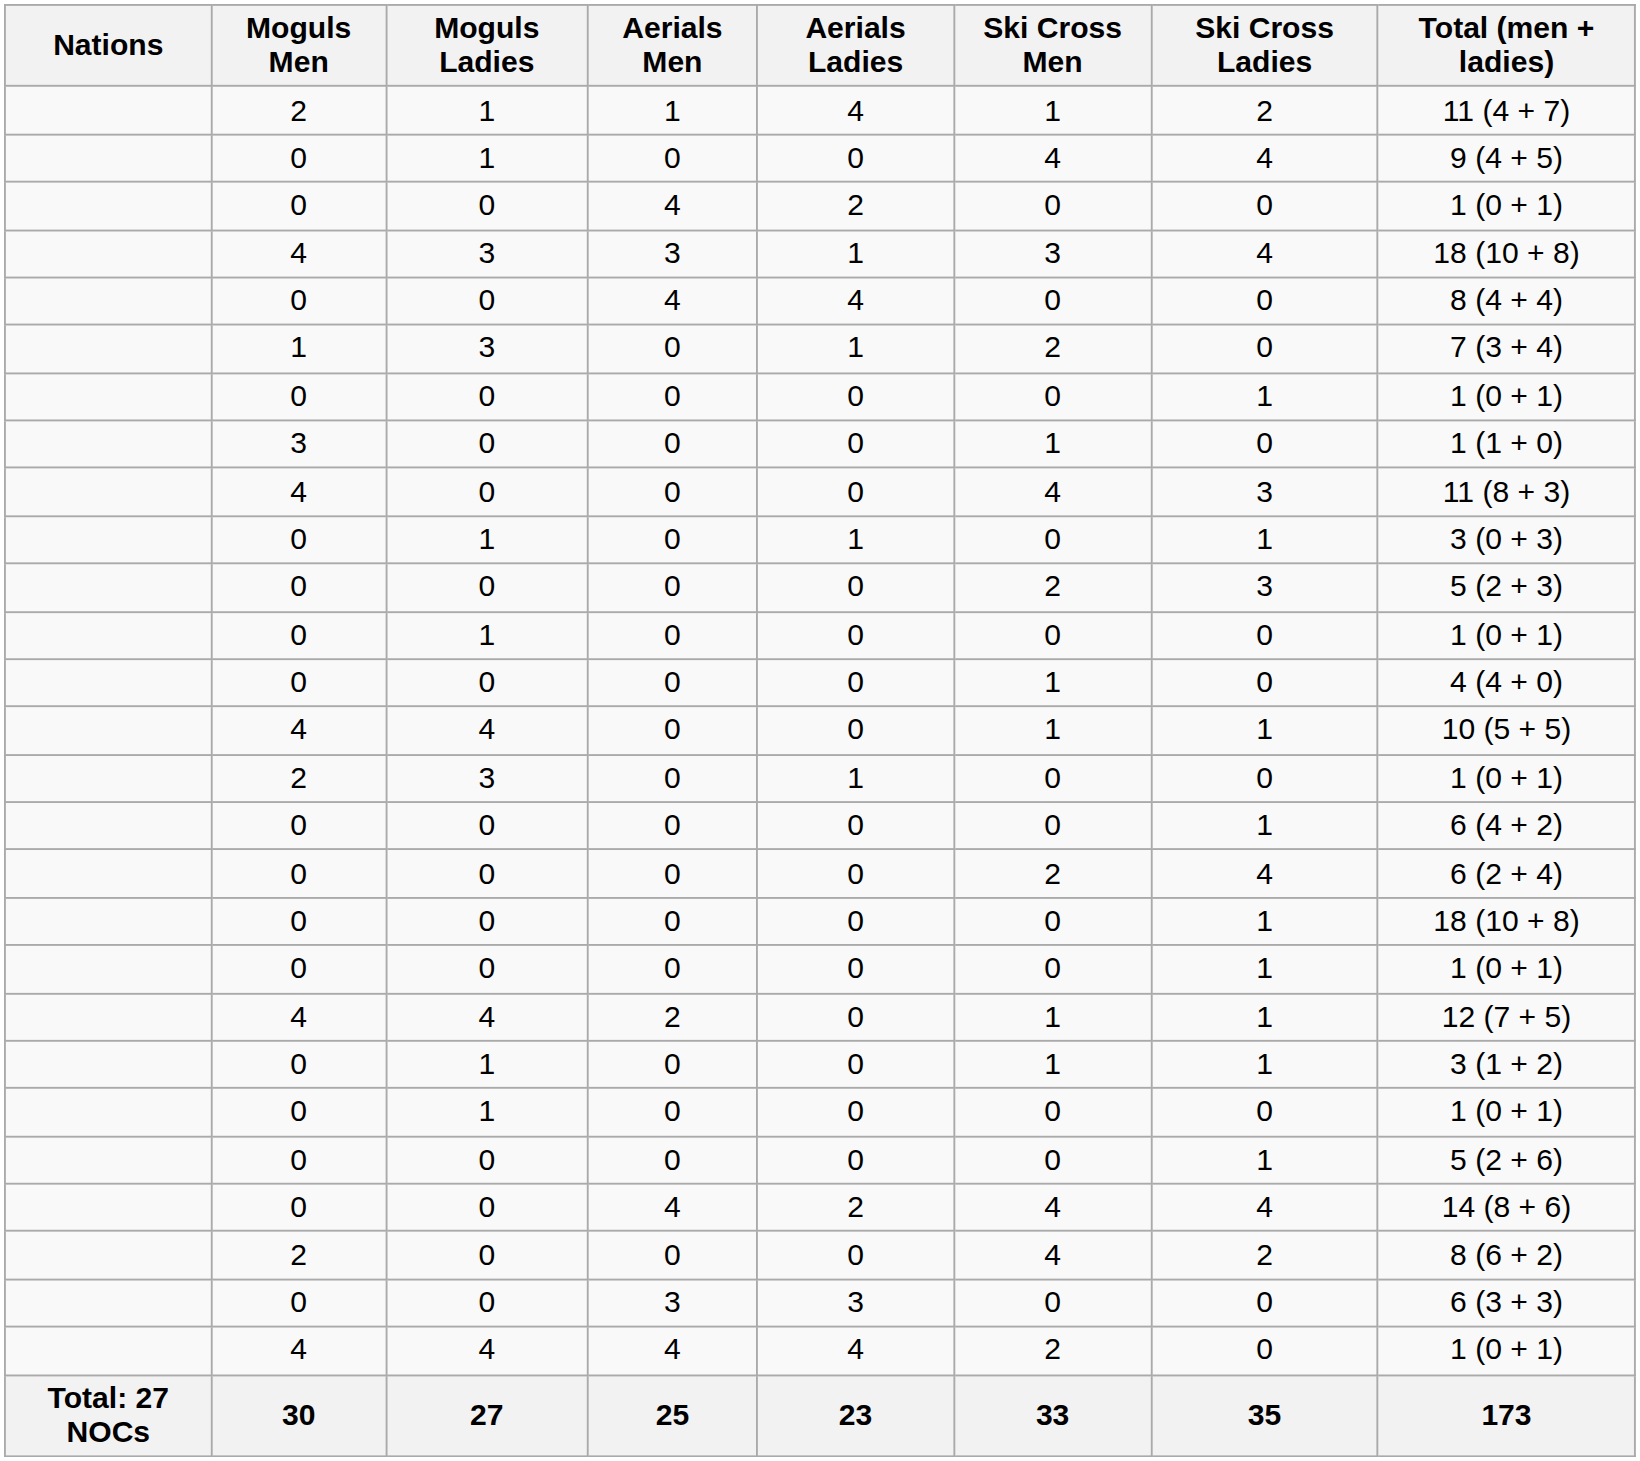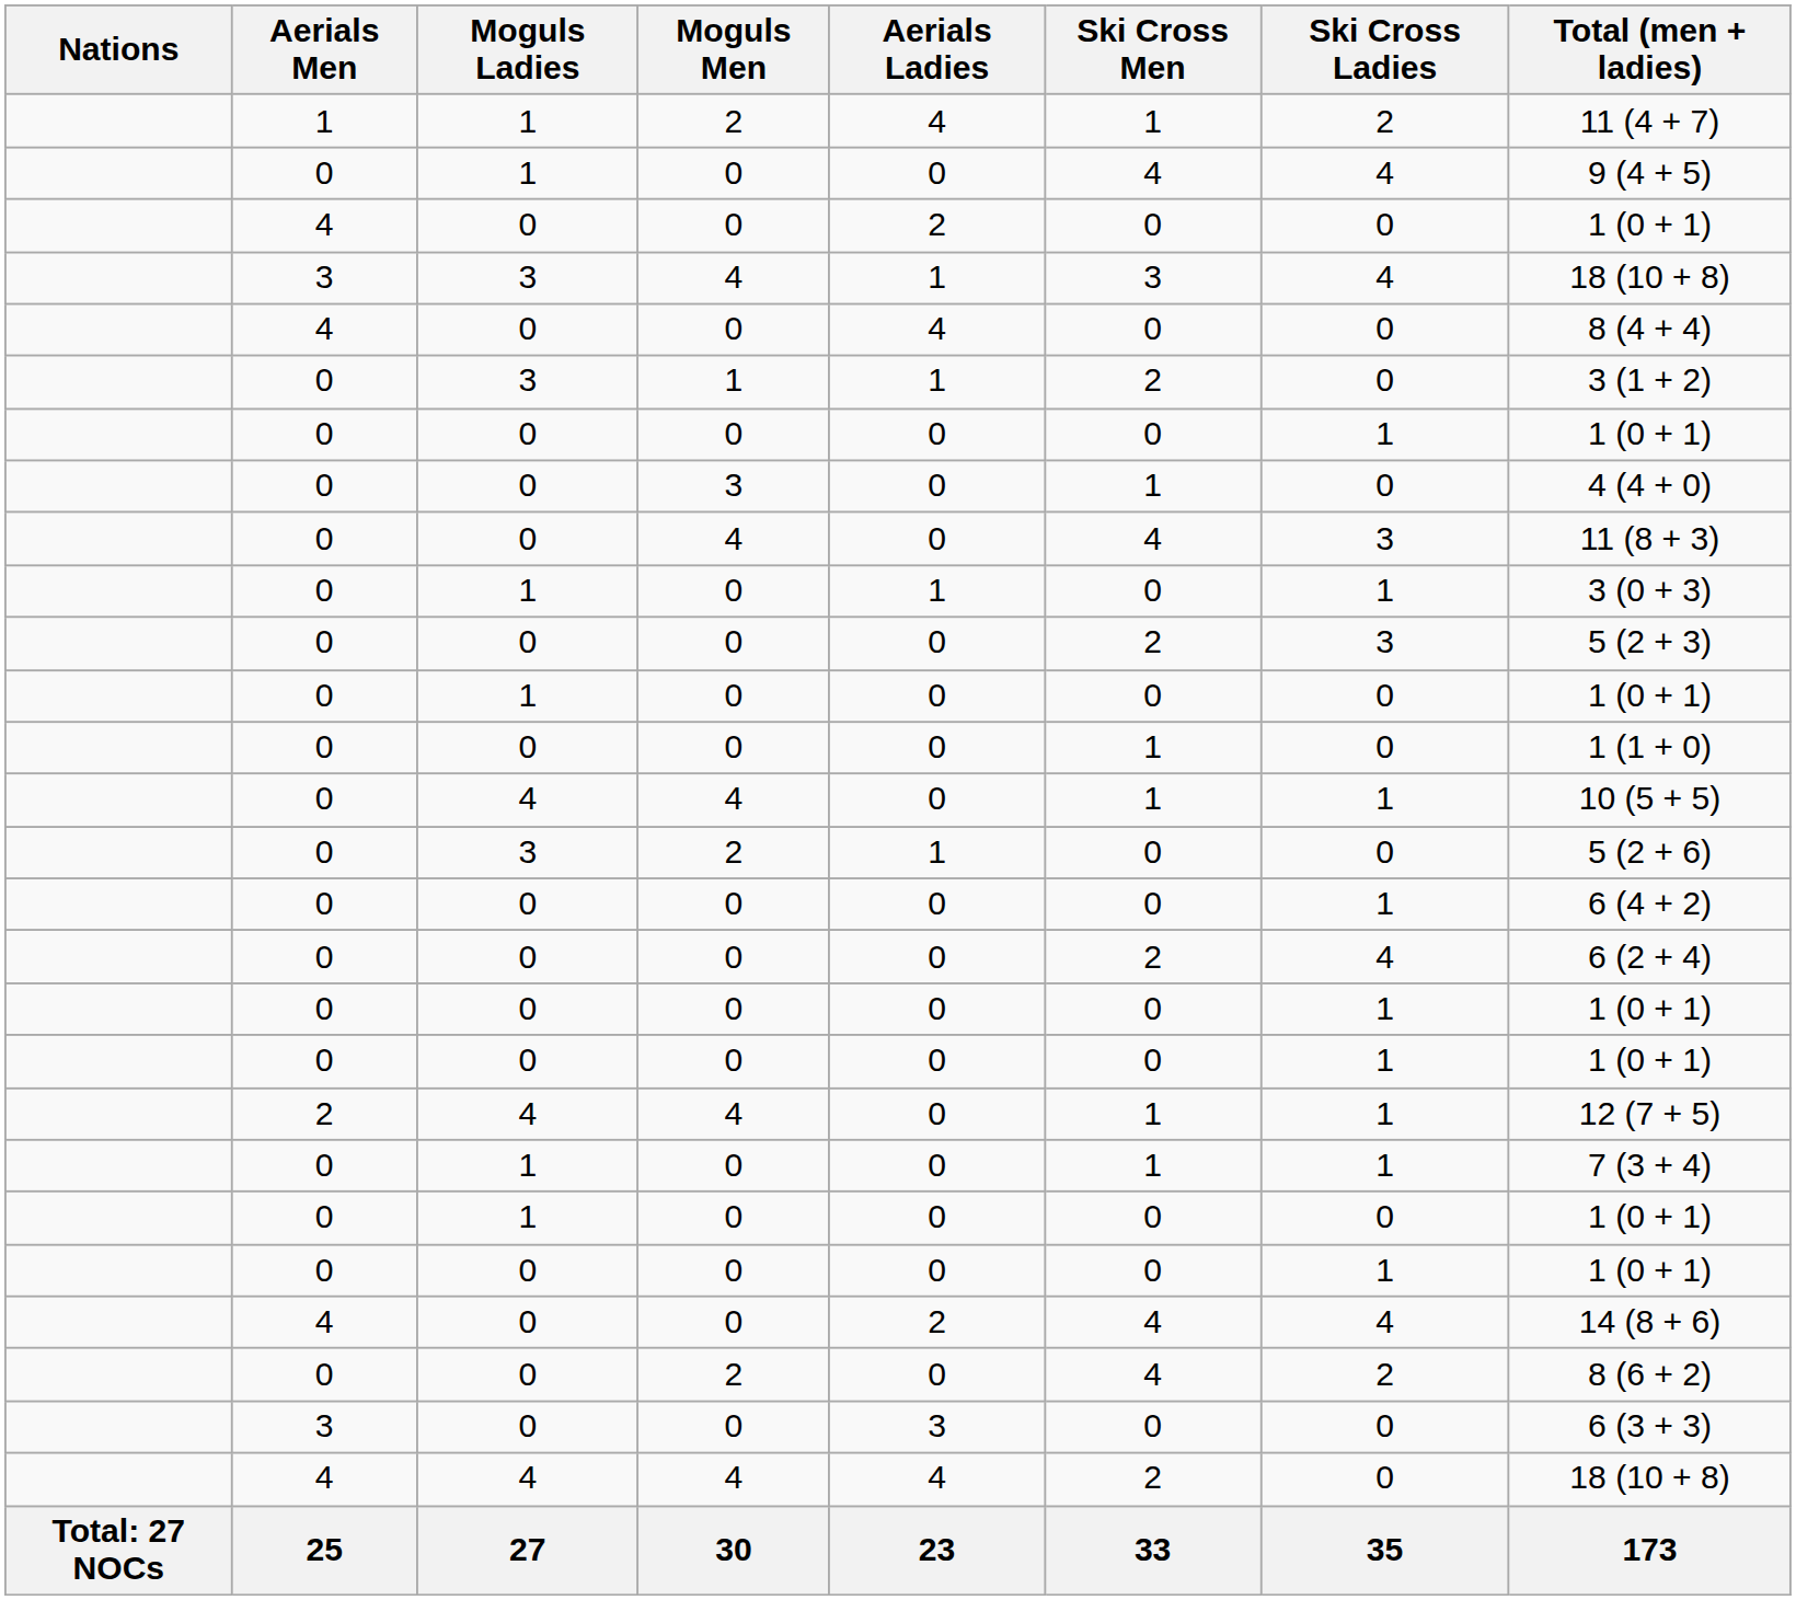columns swapped: Moguls Men <-> Aerials Men
row 7 | Total (men + ladies): 7 (3 + 4) -> 3 (1 + 2)
row 9 | Total (men + ladies): 1 (1 + 0) -> 4 (4 + 0)
row 14 | Total (men + ladies): 4 (4 + 0) -> 1 (1 + 0)
row 16 | Total (men + ladies): 1 (0 + 1) -> 5 (2 + 6)
row 19 | Total (men + ladies): 18 (10 + 8) -> 1 (0 + 1)
row 22 | Total (men + ladies): 3 (1 + 2) -> 7 (3 + 4)
row 24 | Total (men + ladies): 5 (2 + 6) -> 1 (0 + 1)
row 28 | Total (men + ladies): 1 (0 + 1) -> 18 (10 + 8)
